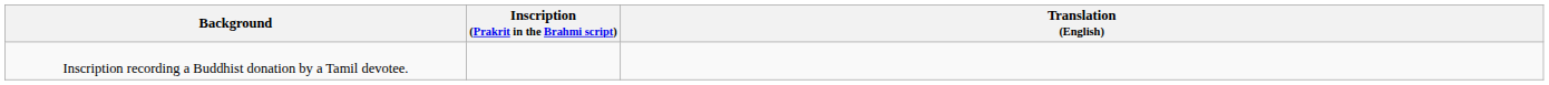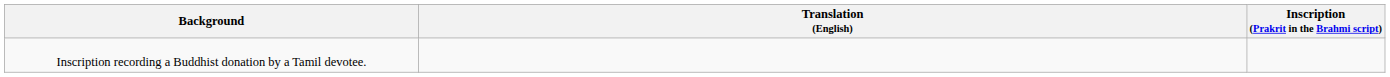columns swapped: Translation (English) <-> Inscription (Prakrit in the Brahmi script)
